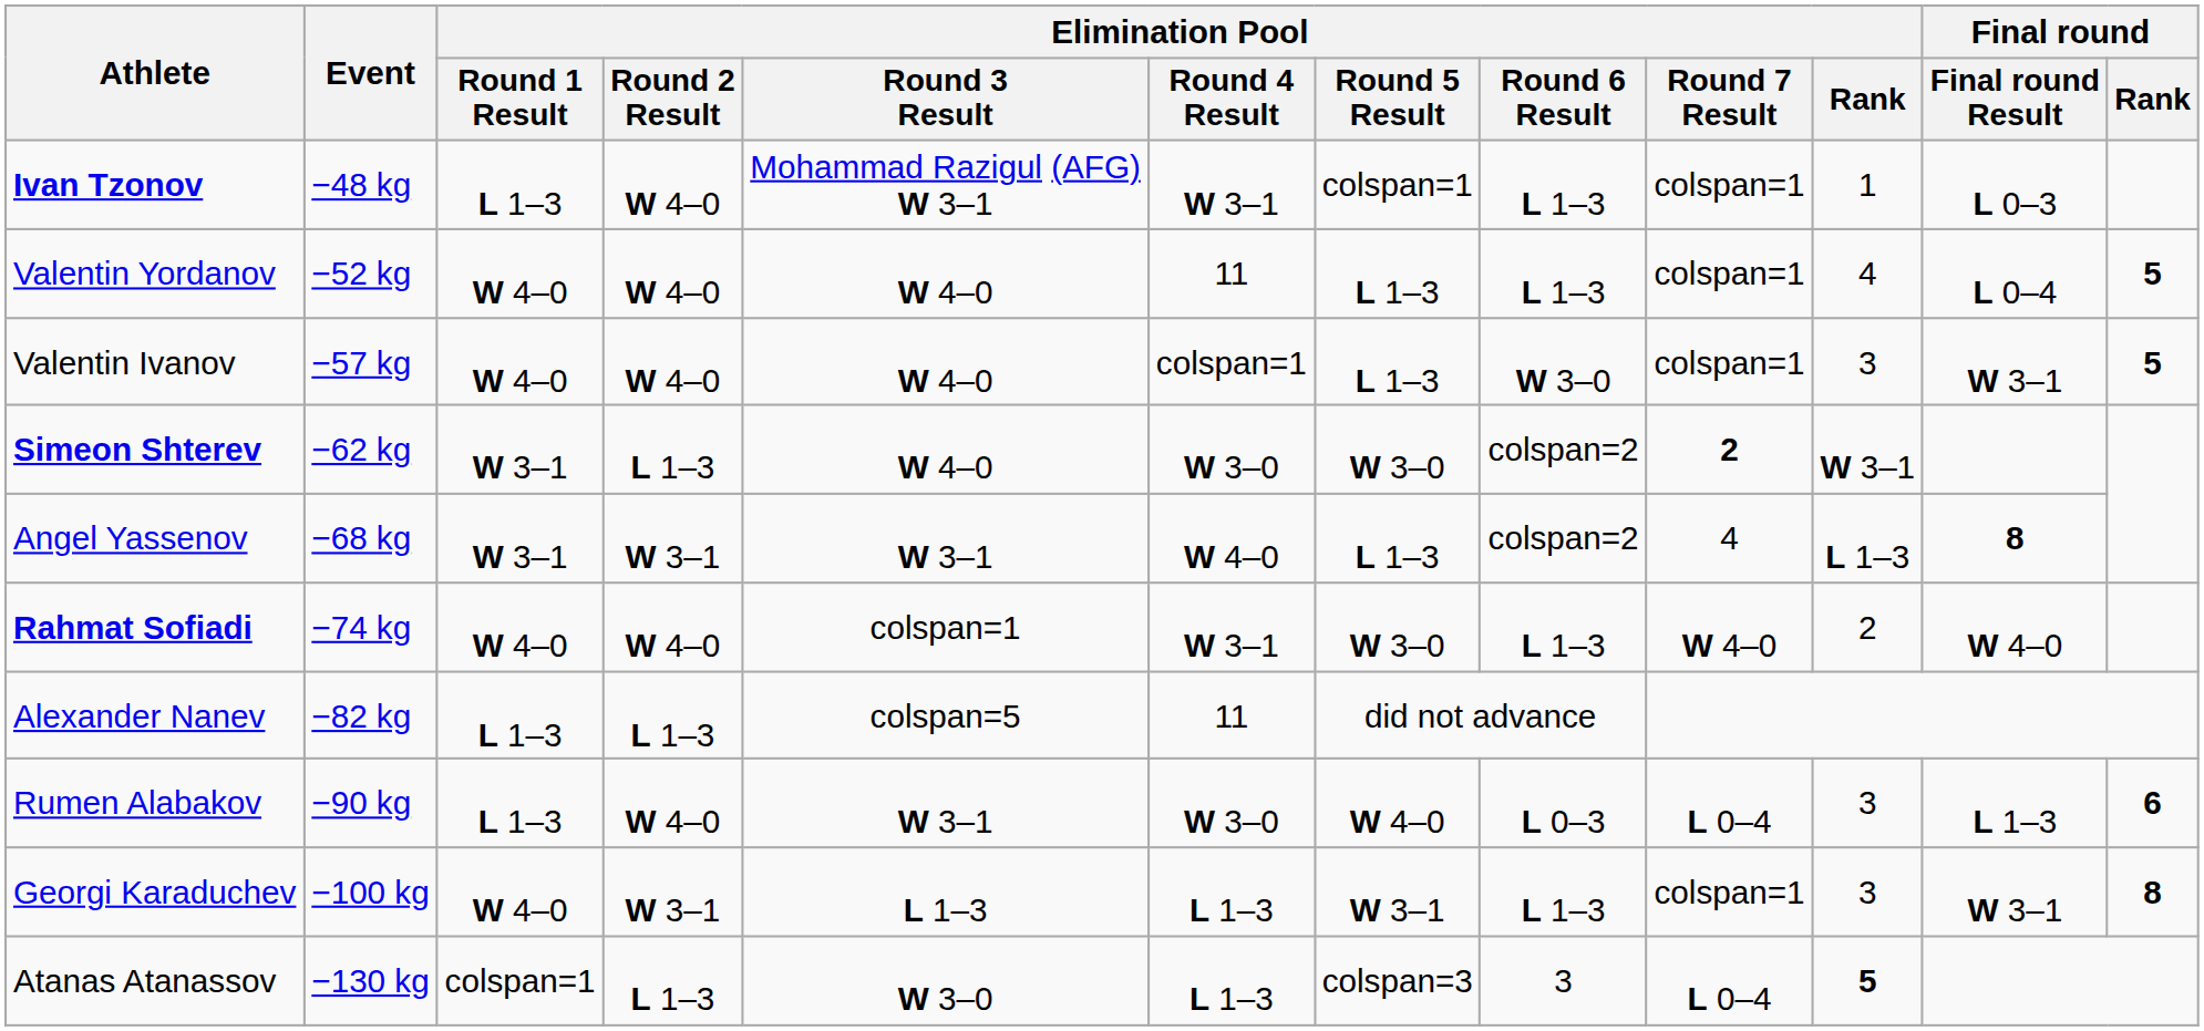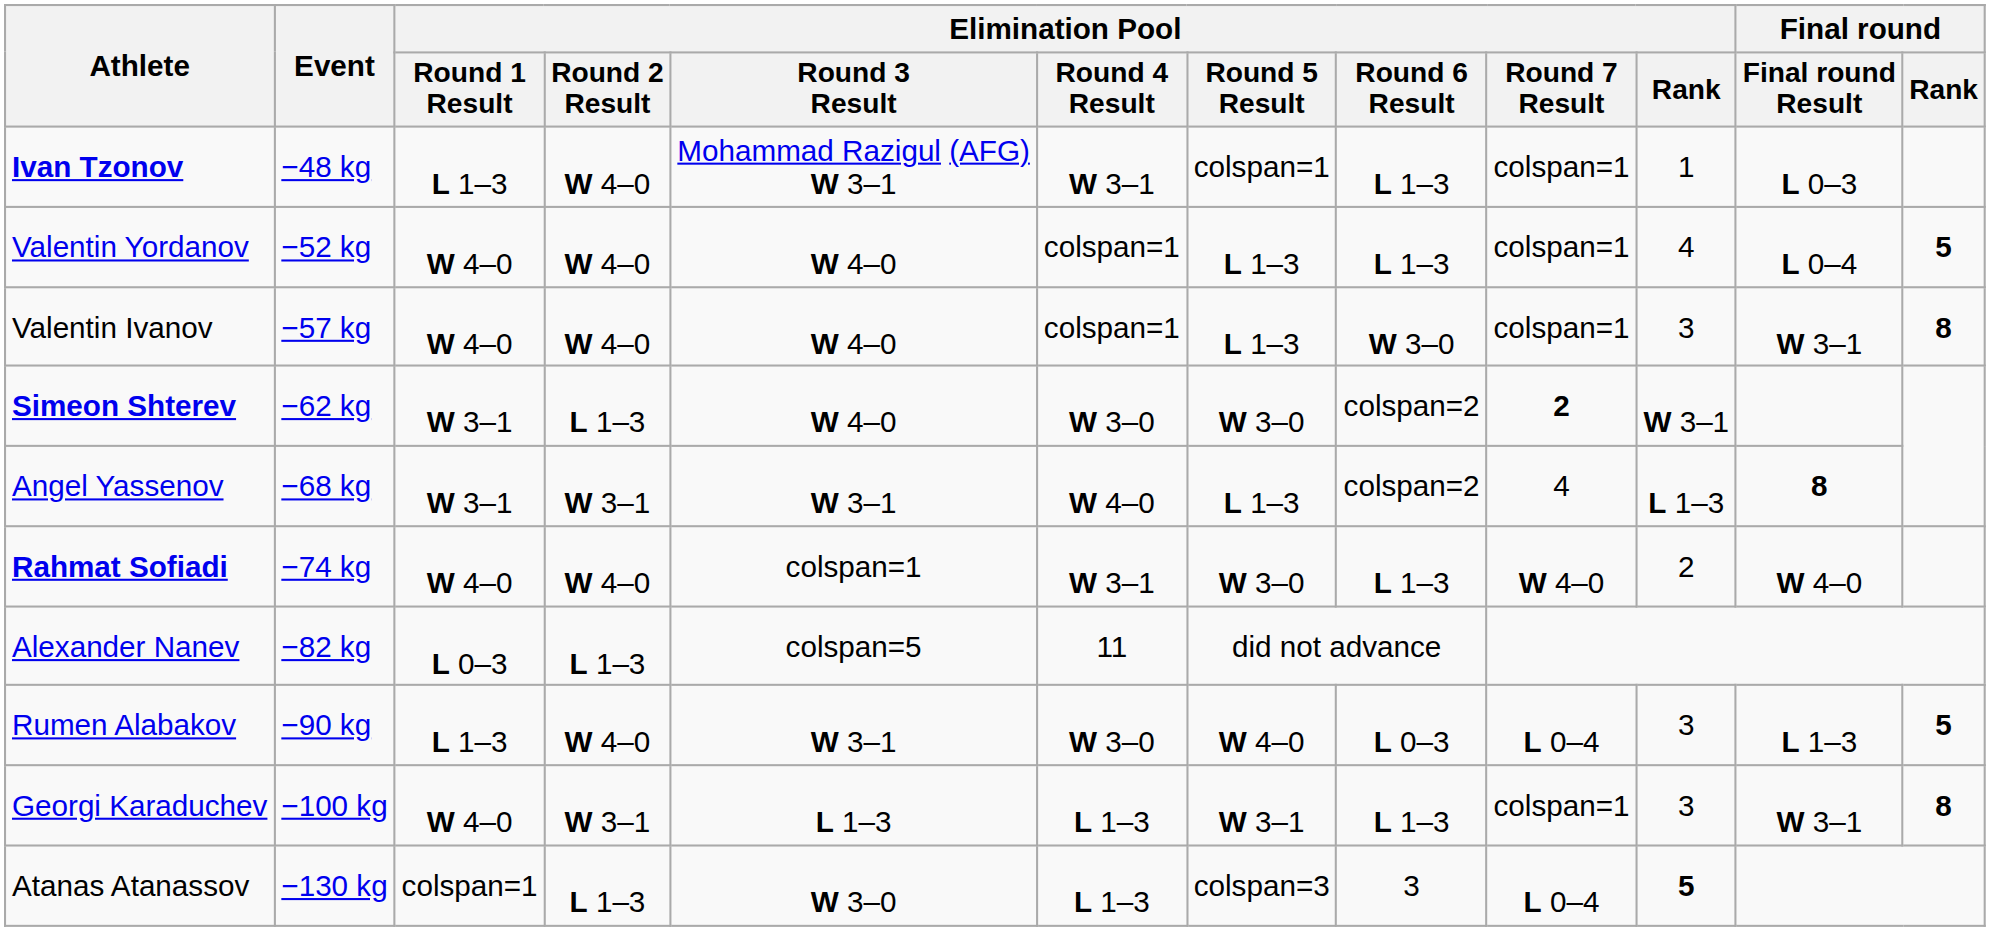Valentin Yordanov | Elimination Pool / Round 4 Result: 11 -> colspan=1
Valentin Ivanov | Final round / Rank: 5 -> 8
Alexander Nanev | Elimination Pool / Round 1 Result: L 1–3 -> L 0–3
Rumen Alabakov | Final round / Rank: 6 -> 5
